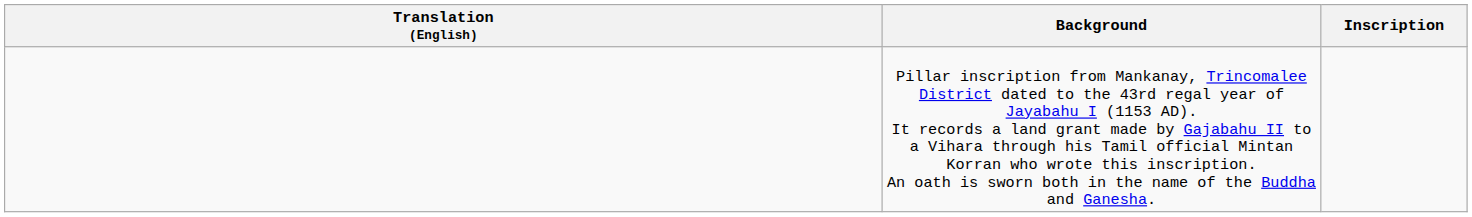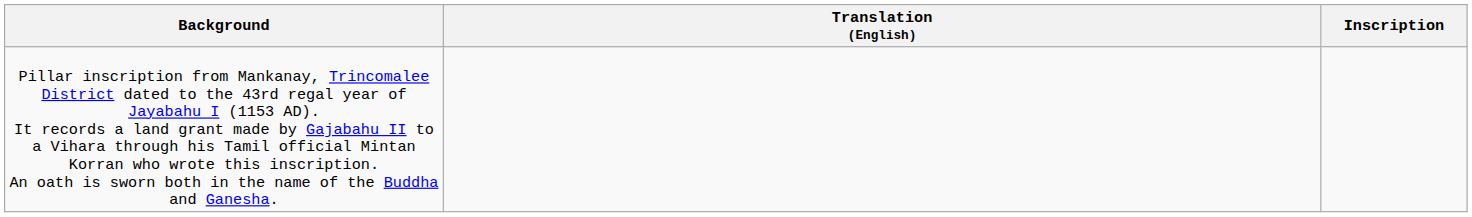columns swapped: Background <-> Translation (English)
